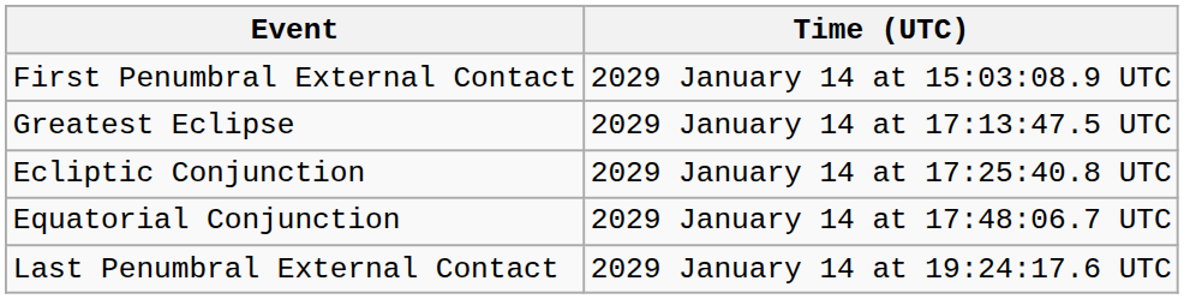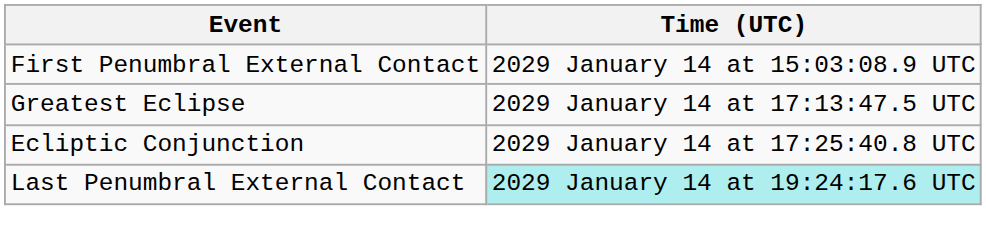- row: Equatorial Conjunction | 2029 January 14 at 17:48:06.7 UTC
Last Penumbral External Contact | Time (UTC): no background -> paleturquoise background
